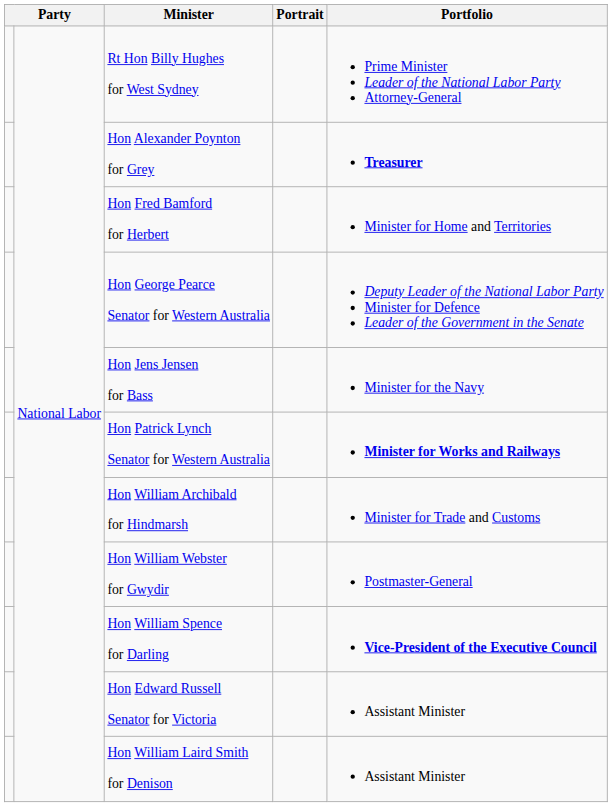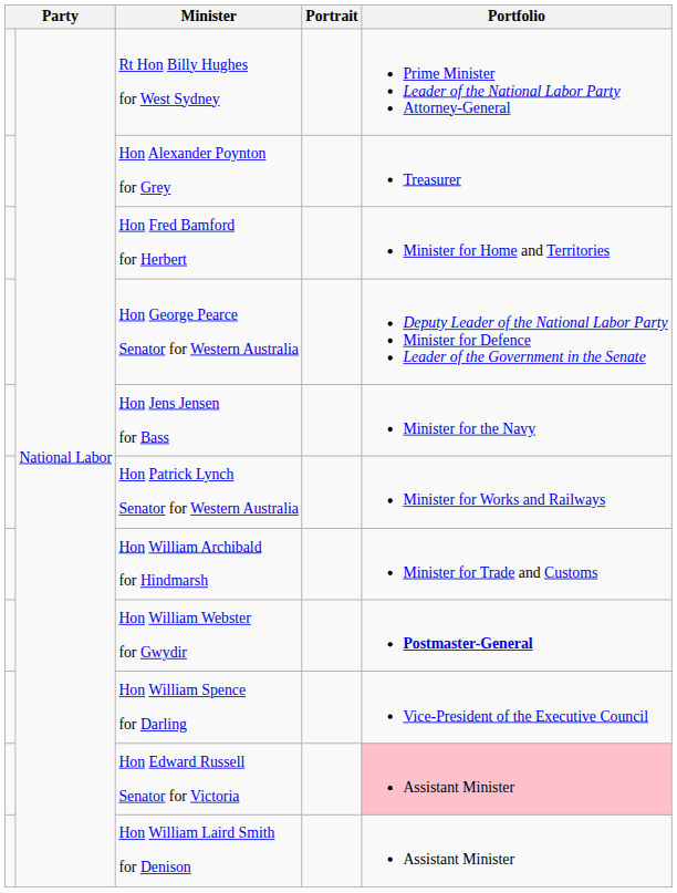Hon Alexander Poynton for Grey | Portfolio: bold -> normal
Hon Patrick Lynch Senator for Western Australia | Portfolio: bold -> normal
Hon William Webster for Gwydir | Portfolio: normal -> bold
Hon William Spence for Darling | Portfolio: bold -> normal
Hon Edward Russell Senator for Victoria | Portfolio: no background -> pink background
